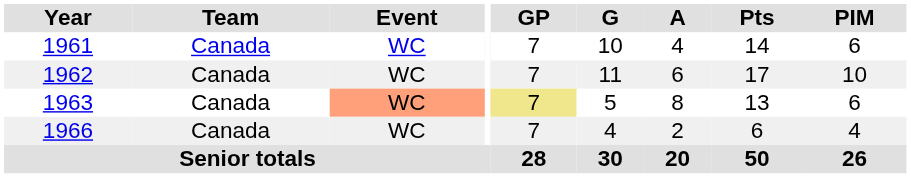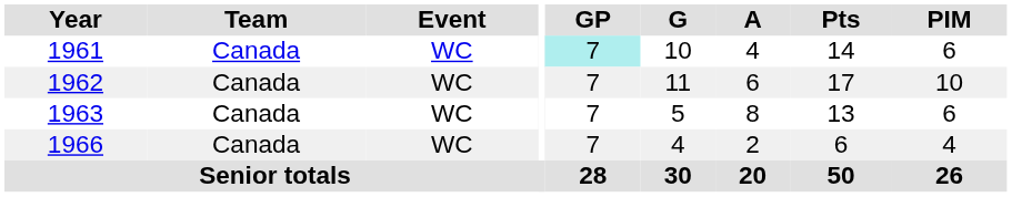1961 | GP: no background -> paleturquoise background
1963 | Event: lightsalmon background -> no background
1963 | GP: khaki background -> no background
